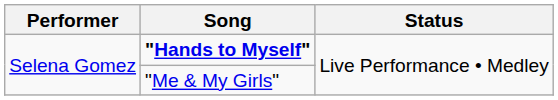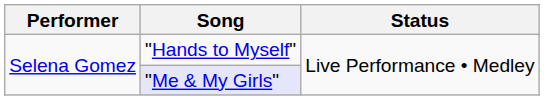"Hands to Myself" | Song: bold -> normal
"Me & My Girls" | Song: no background -> lavender background
